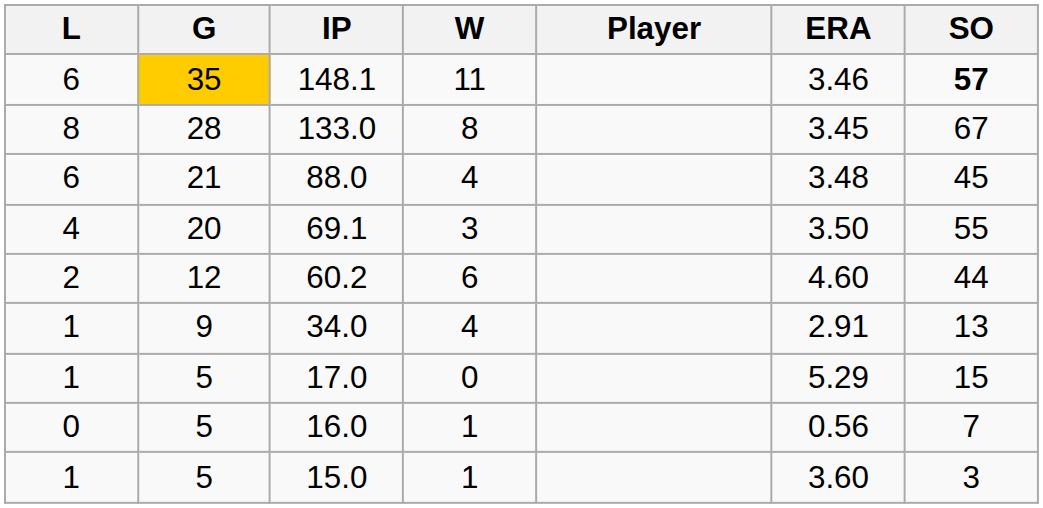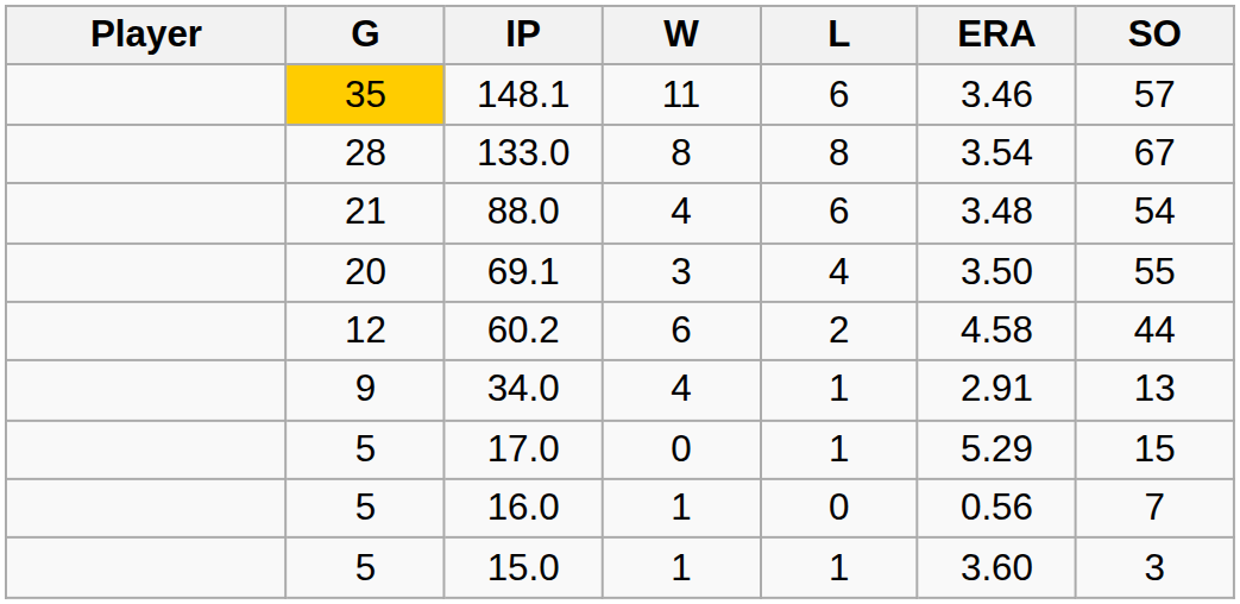columns swapped: Player <-> L
148.1 | SO: bold -> normal
133.0 | ERA: 3.45 -> 3.54
88.0 | SO: 45 -> 54
60.2 | ERA: 4.60 -> 4.58
